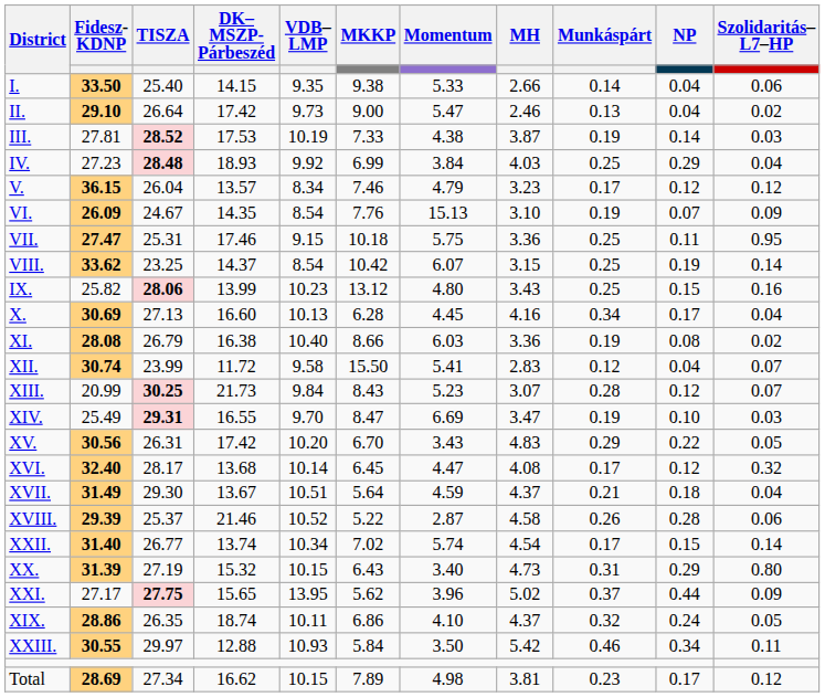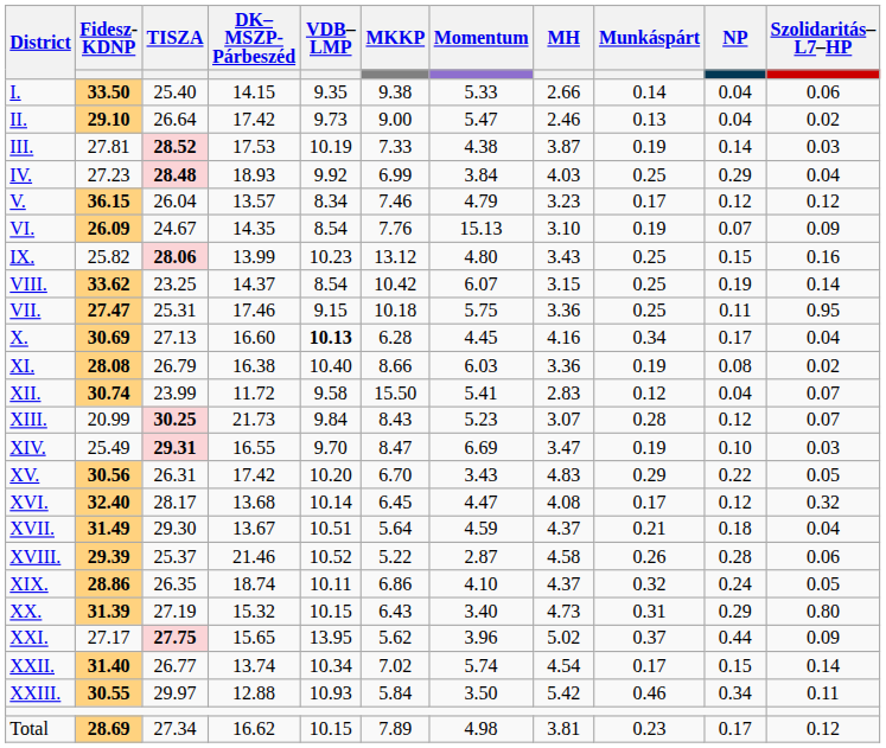rows swapped: VII. <-> IX.
X. | VDB–LMP: normal -> bold
rows swapped: XIX. <-> XXII.
